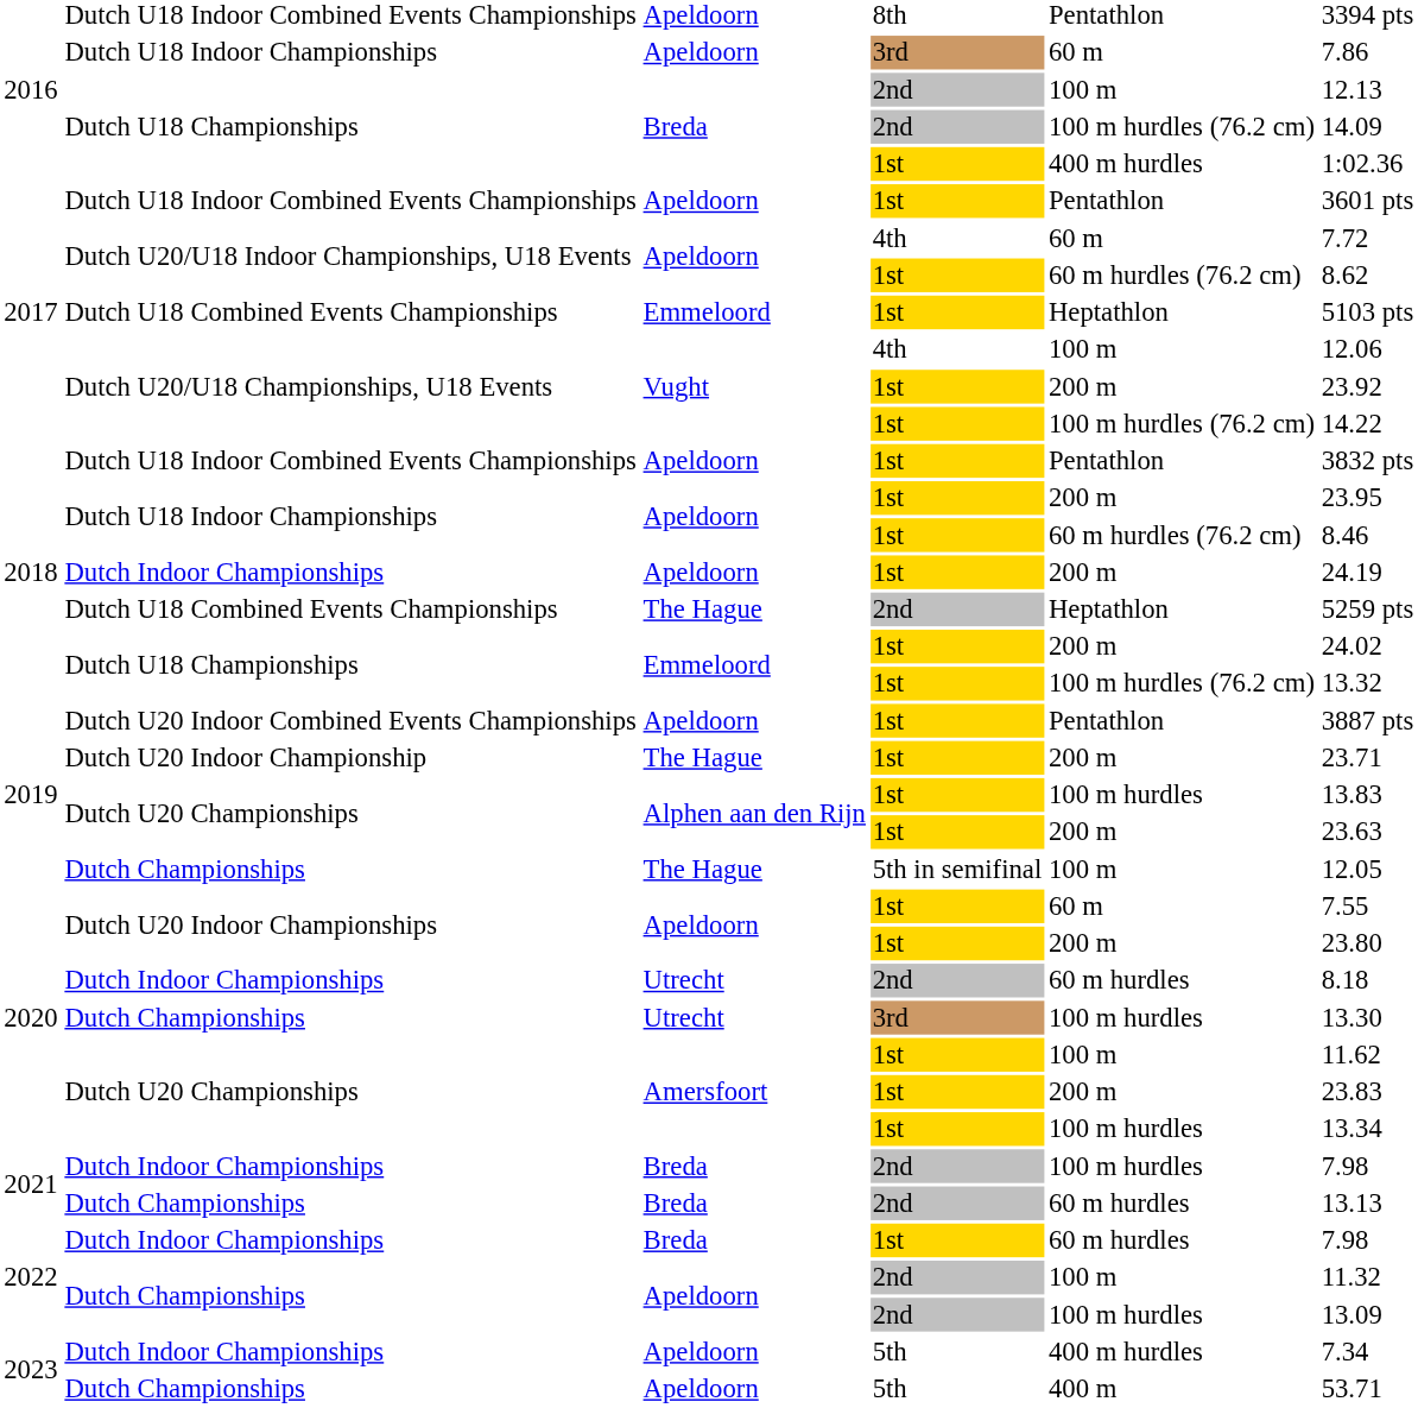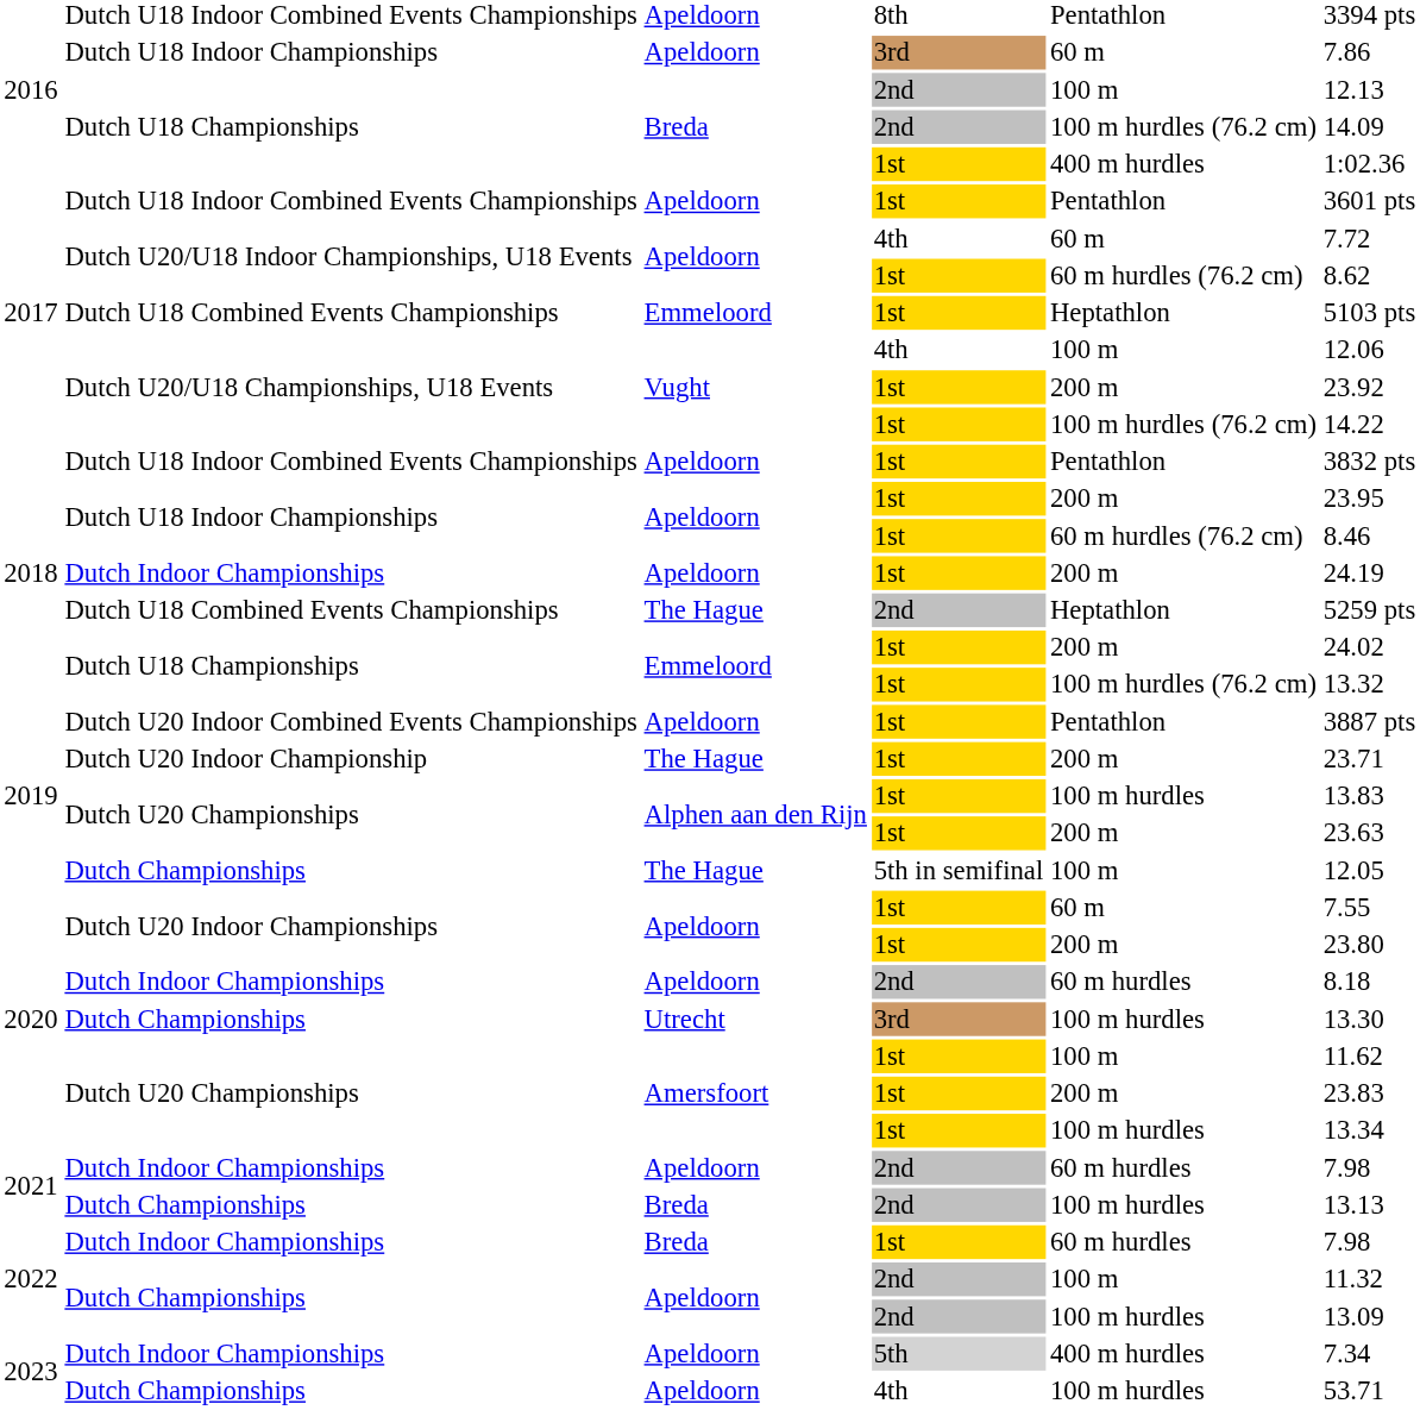2020 / Dutch Indoor Championships | column 3: Utrecht -> Apeldoorn
2021 / Dutch Indoor Championships | column 3: Breda -> Apeldoorn
2021 / Dutch Indoor Championships | column 5: 100 m hurdles -> 60 m hurdles
2021 / Dutch Championships | column 5: 60 m hurdles -> 100 m hurdles
2023 / Dutch Indoor Championships | column 4: no background -> lightgrey background
2023 / Dutch Championships | column 4: 5th -> 4th
2023 / Dutch Championships | column 5: 400 m -> 100 m hurdles
